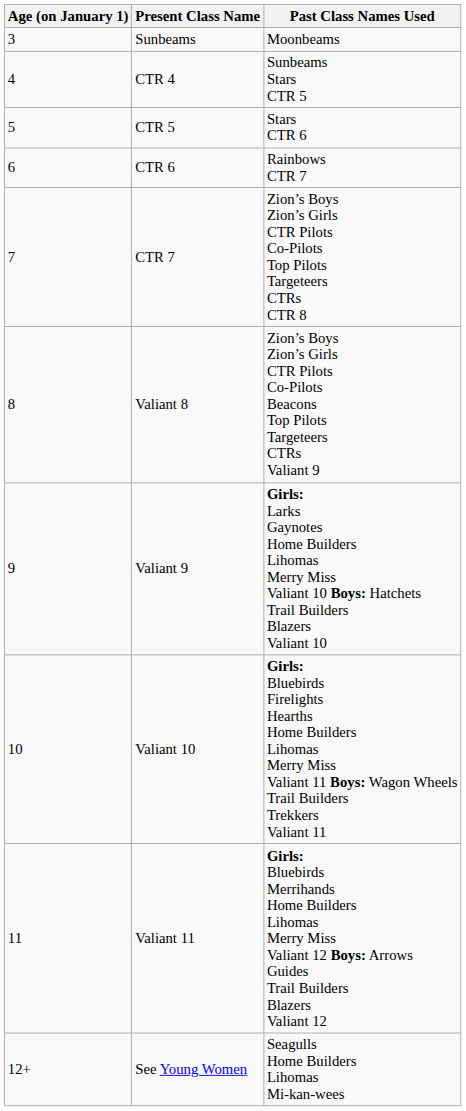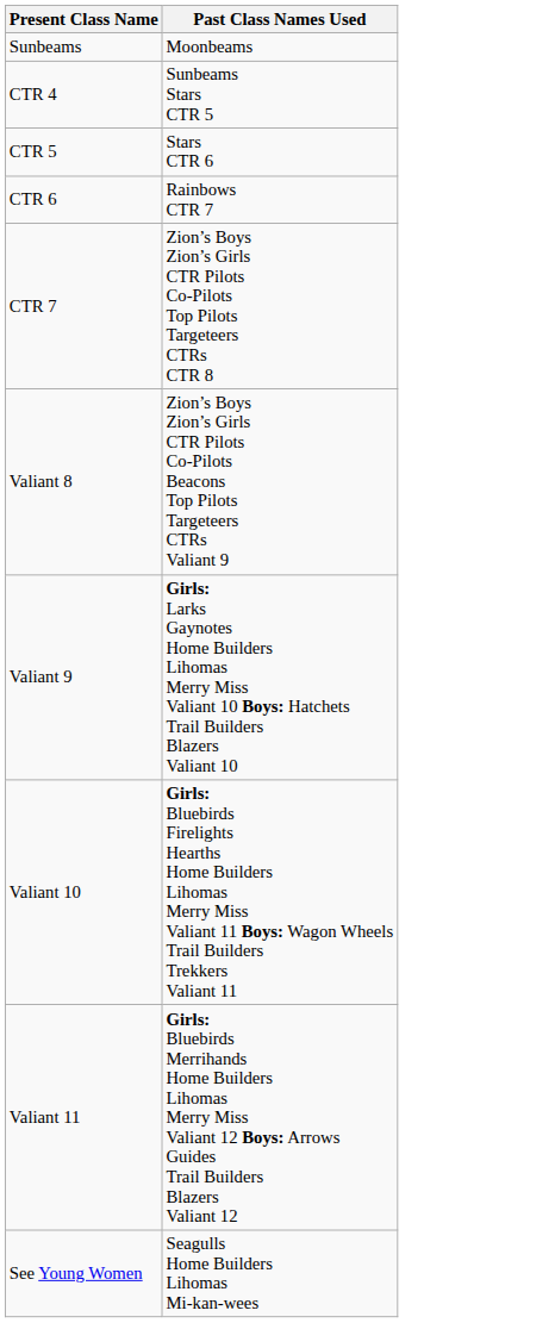- column: Age (on January 1) | 3 | 4 | 5 | 6 | 7 | 8 | 9 | 10 | 11 | 12+
